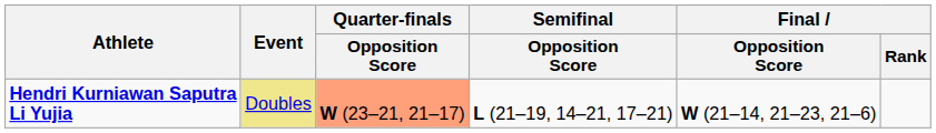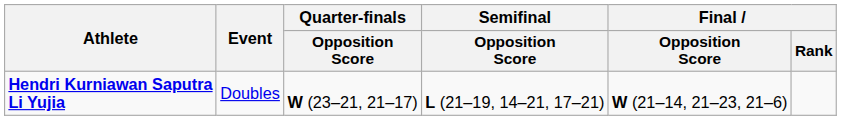Hendri Kurniawan Saputra Li Yujia | Event: khaki background -> no background
Hendri Kurniawan Saputra Li Yujia | Quarter-finals / Opposition Score: lightsalmon background -> no background
